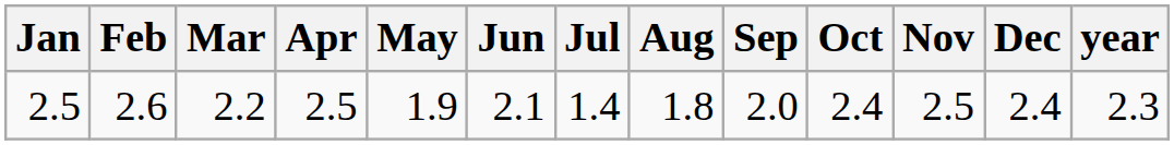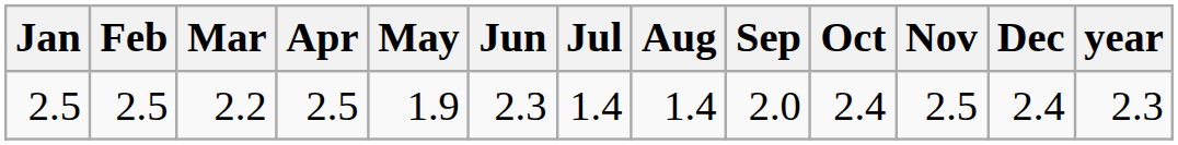row 2 | Feb: 2.6 -> 2.5
row 2 | Jun: 2.1 -> 2.3
row 2 | Aug: 1.8 -> 1.4
